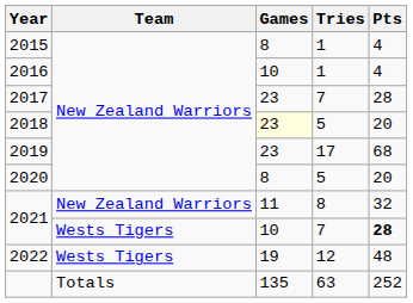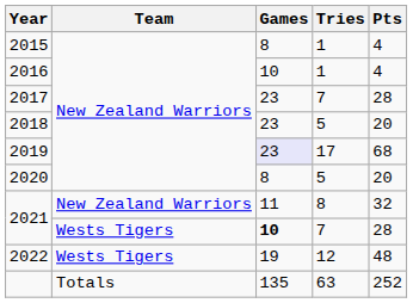2018 | Games: lightyellow background -> no background
2019 | Games: no background -> lavender background
2021 / 7 | Games: normal -> bold
2021 / 7 | Pts: bold -> normal
